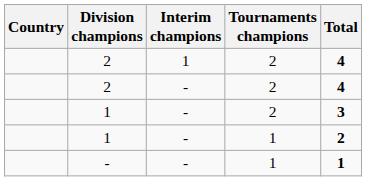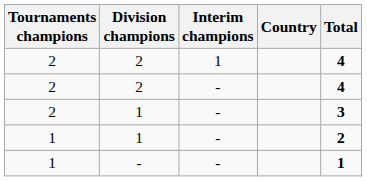columns swapped: Country <-> Tournaments champions
